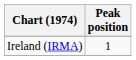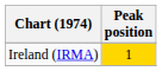Ireland (IRMA) | Peak position: no background -> gold background
